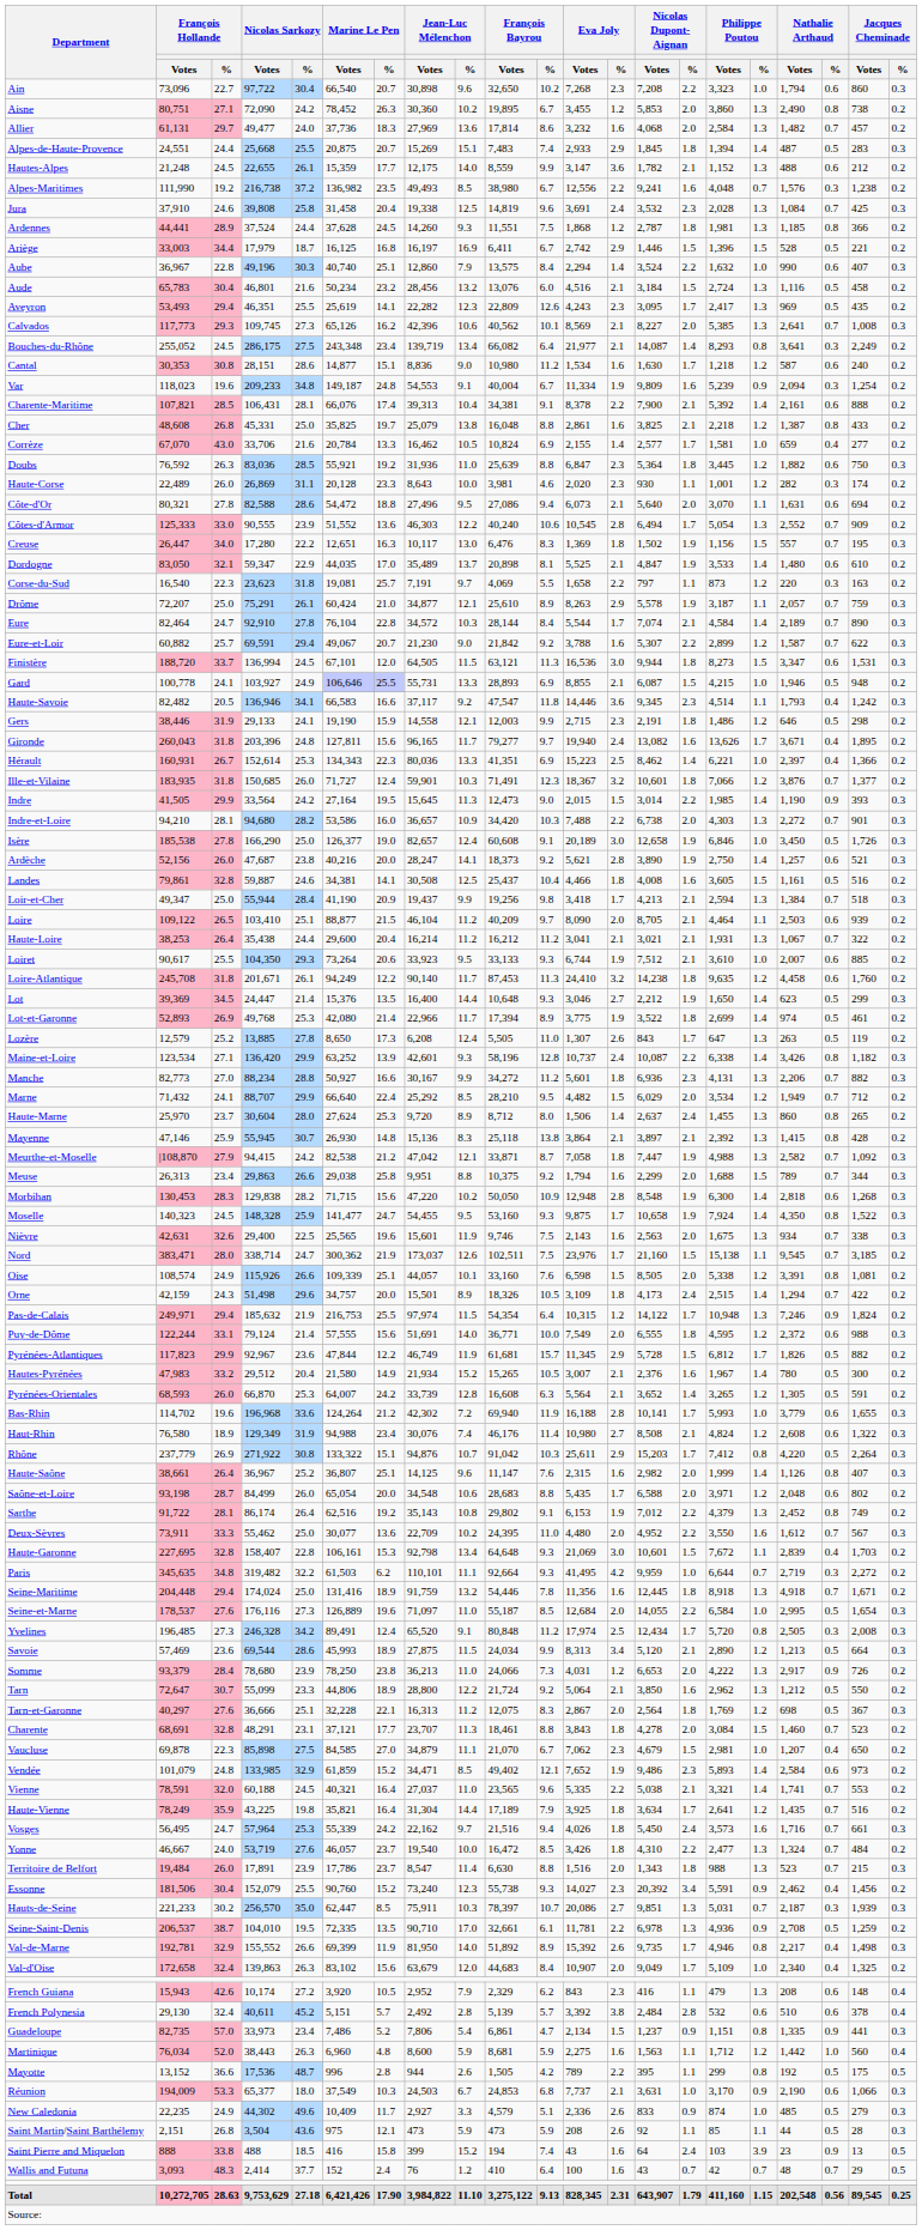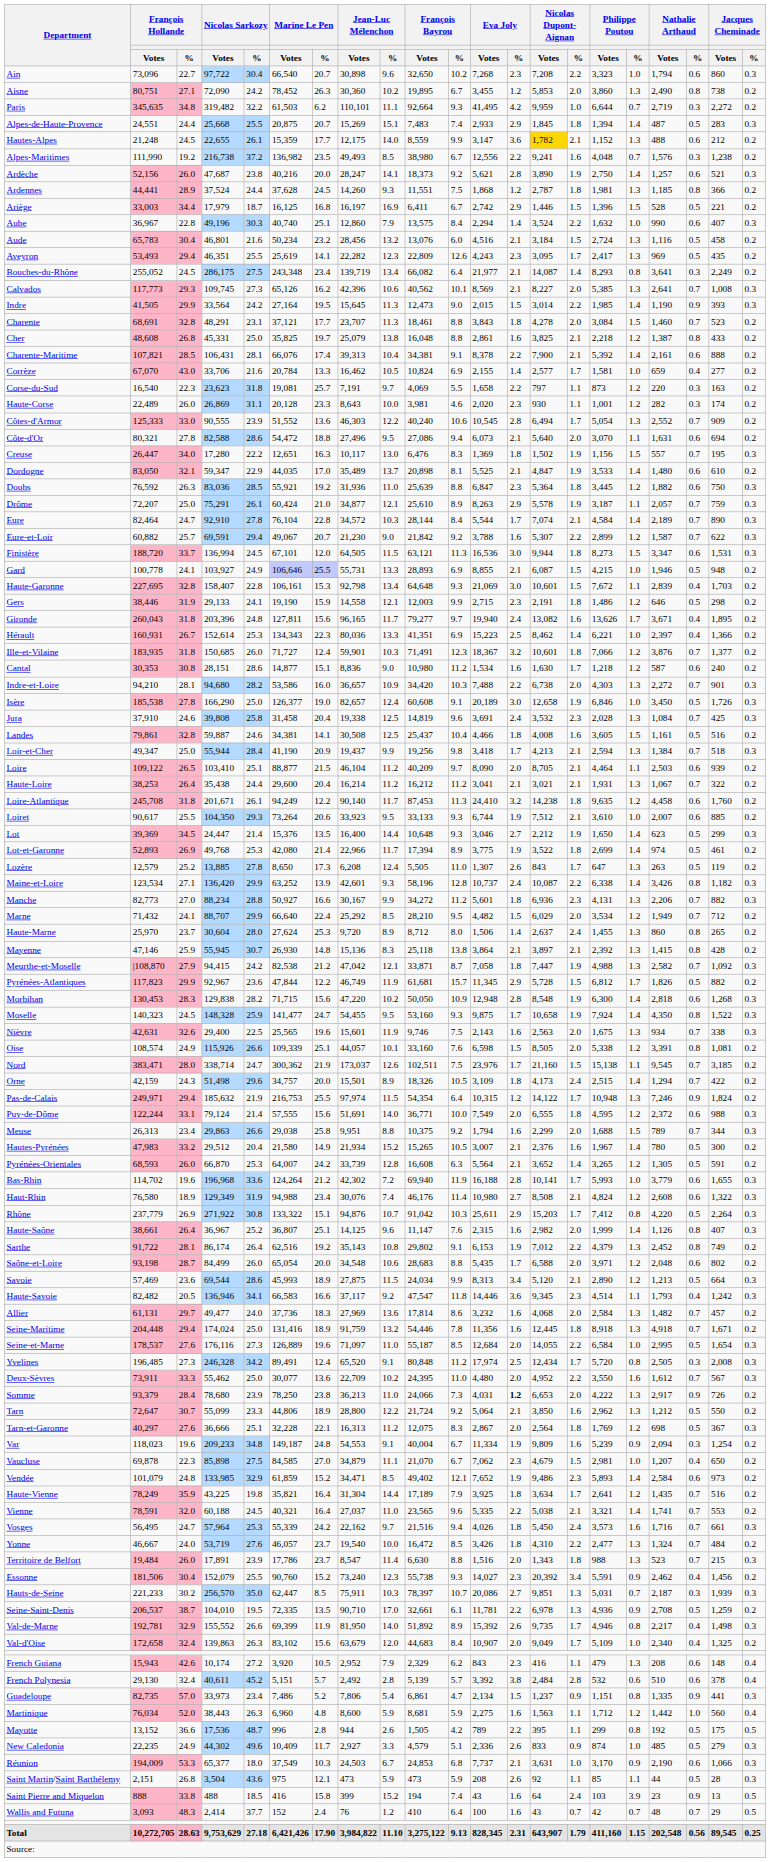rows swapped: Allier <-> Paris
Hautes-Alpes | Nicolas Dupont-Aignan / Votes: no background -> gold background
rows swapped: Ardèche <-> Jura
rows swapped: Bouches-du-Rhône <-> Calvados
rows swapped: Cantal <-> Indre
rows swapped: Charente <-> Var
rows swapped: Charente-Maritime <-> Cher
rows swapped: Corse-du-Sud <-> Doubs
rows swapped: Côte-d'Or <-> Côtes-d'Armor
rows swapped: Haute-Garonne <-> Haute-Savoie
rows swapped: Loire-Atlantique <-> Loiret
rows swapped: Meuse <-> Pyrénées-Atlantiques
rows swapped: Nord <-> Oise
rows swapped: Saône-et-Loire <-> Sarthe
rows swapped: Savoie <-> Deux-Sèvres
Somme | Eva Joly / %: normal -> bold
rows swapped: Vienne <-> Haute-Vienne
rows swapped: New Caledonia <-> Réunion
